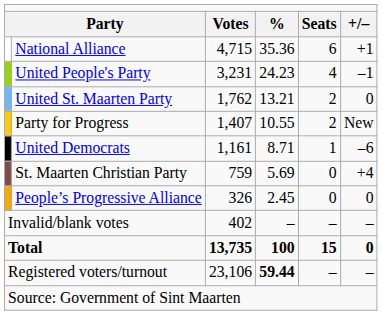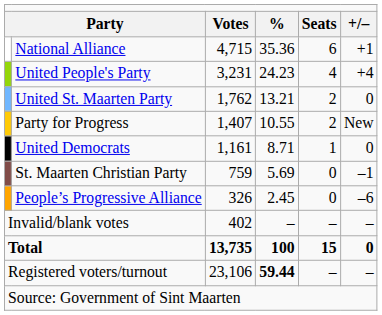United People's Party | column 6: –1 -> +4
United Democrats | column 6: –6 -> 0
St. Maarten Christian Party | column 6: +4 -> –1
People’s Progressive Alliance | column 6: 0 -> –6
